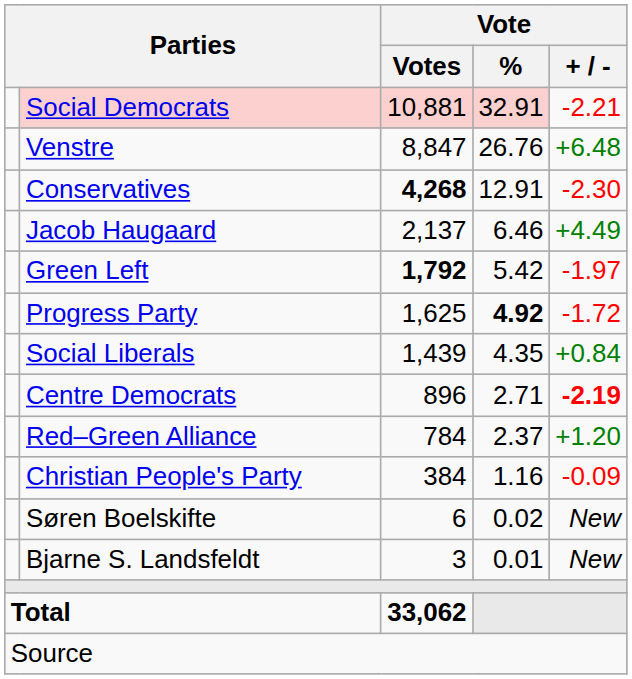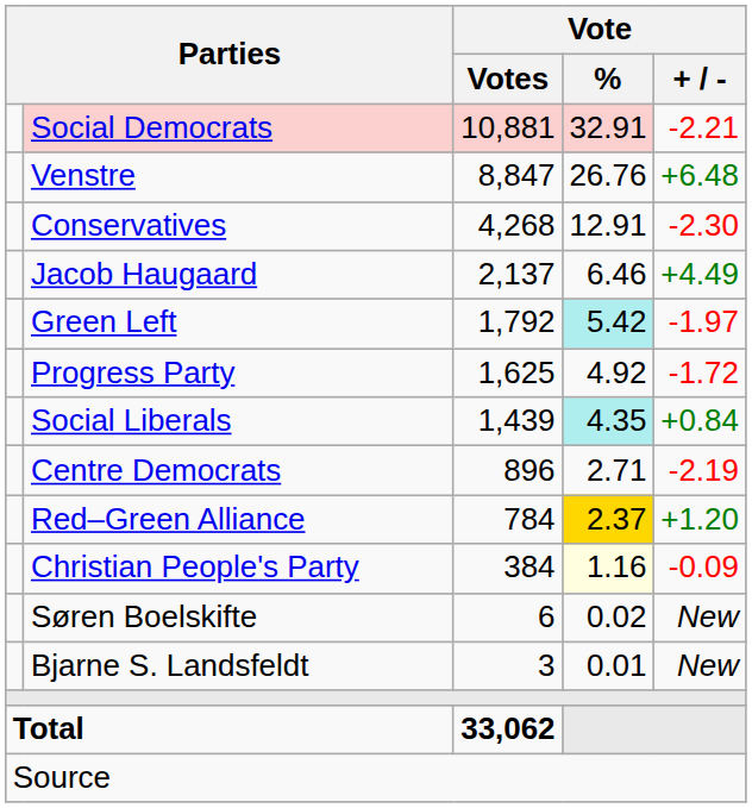Conservatives | Vote / Votes: bold -> normal
Green Left | Vote / Votes: bold -> normal
Green Left | Vote / %: no background -> paleturquoise background
Progress Party | Vote / %: bold -> normal
Social Liberals | Vote / %: no background -> paleturquoise background
Centre Democrats | Vote / + / -: bold -> normal
Red–Green Alliance | Vote / %: no background -> gold background
Christian People's Party | Vote / %: no background -> lightyellow background
